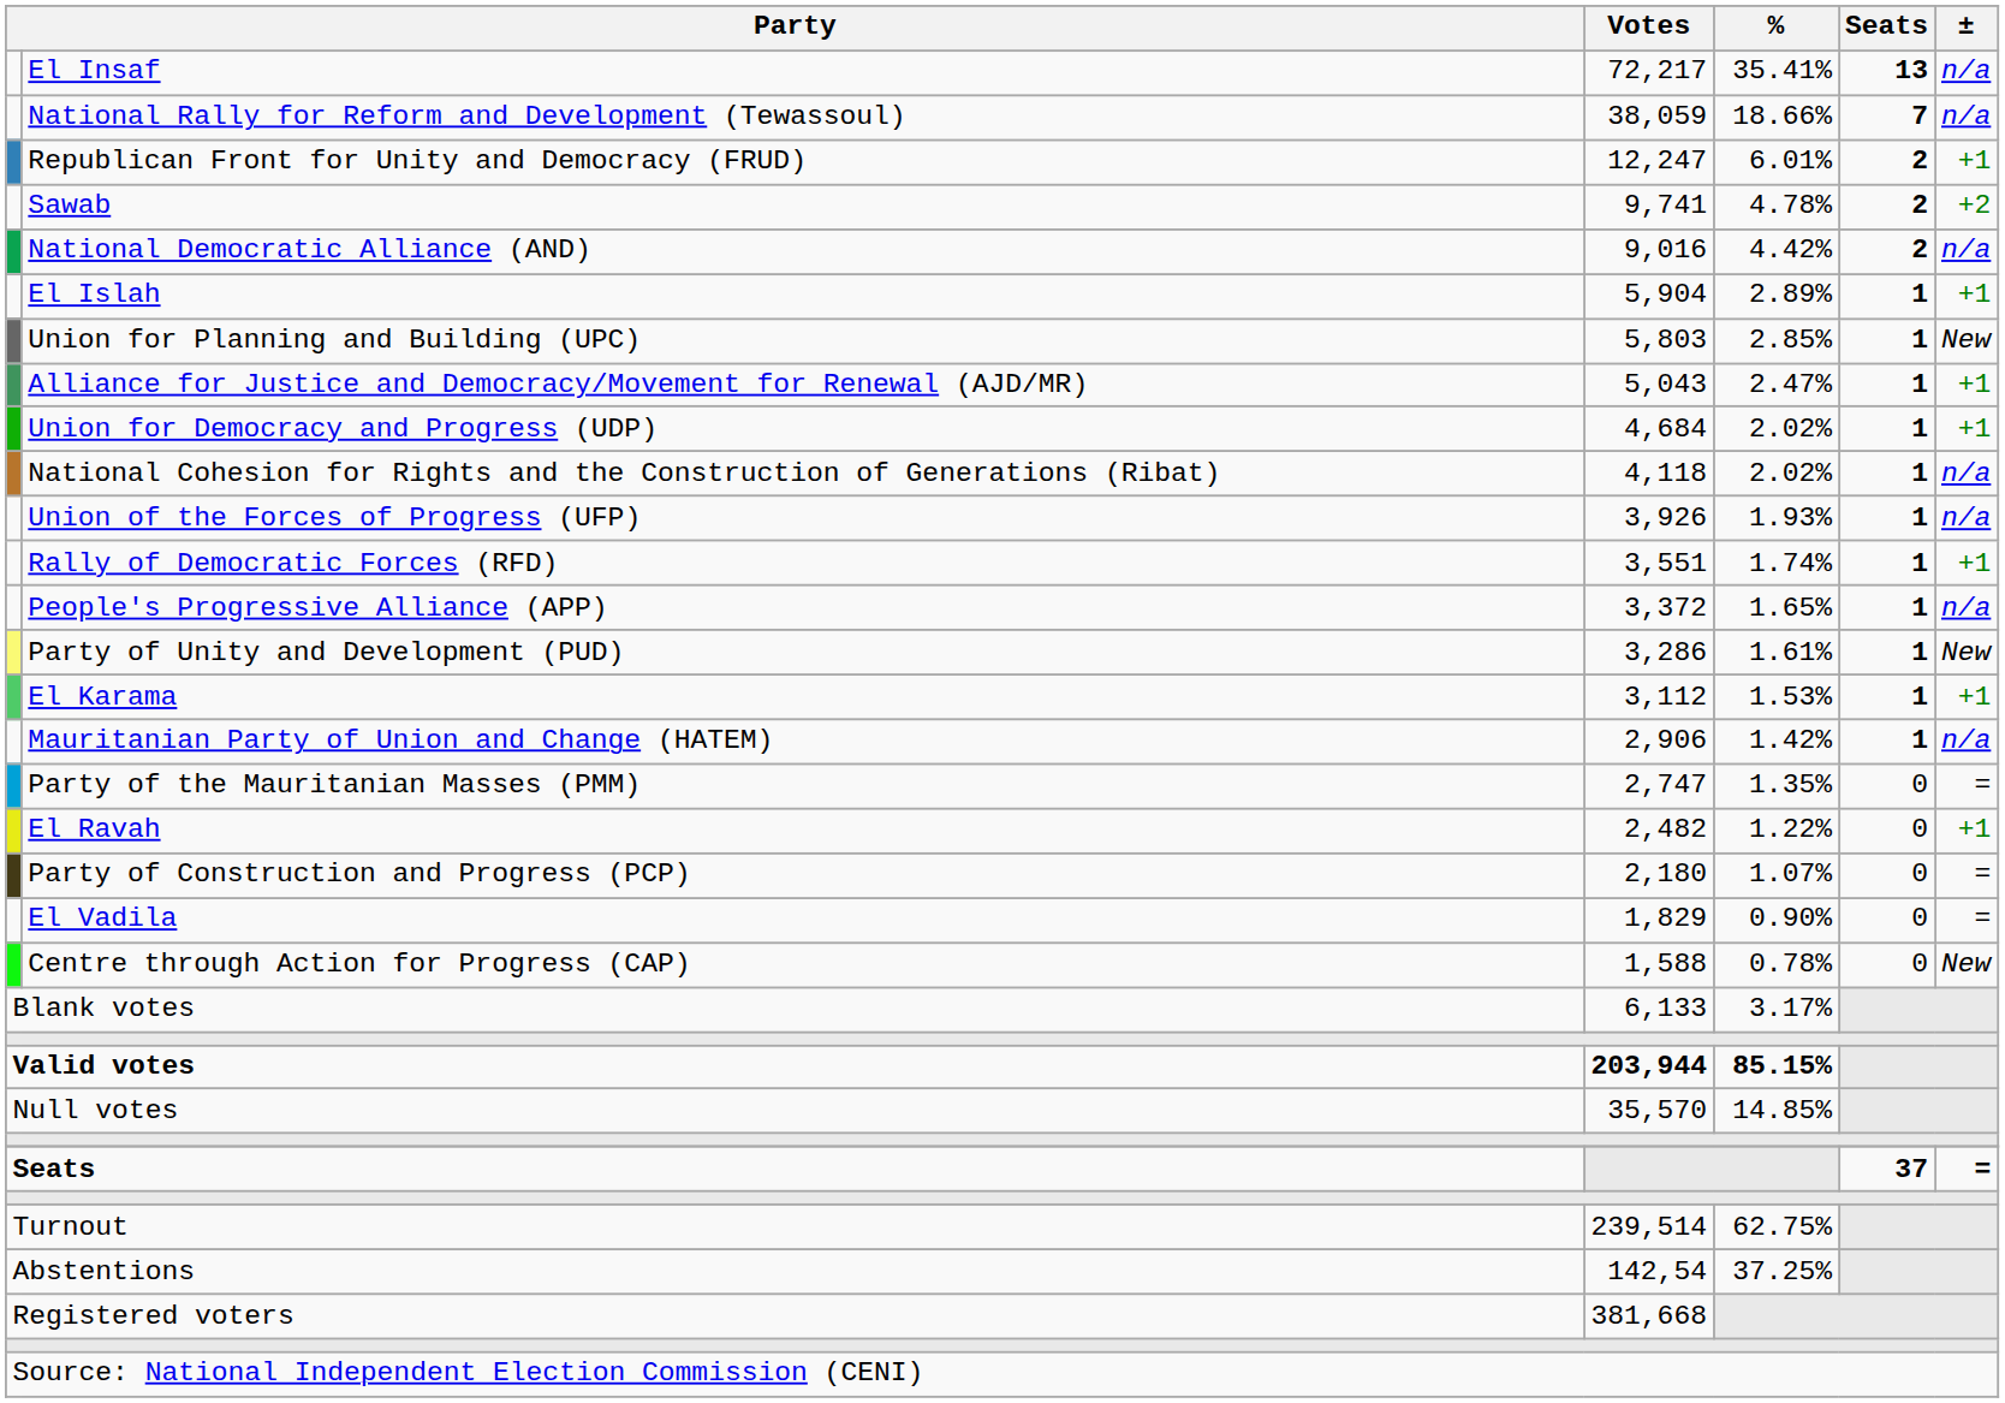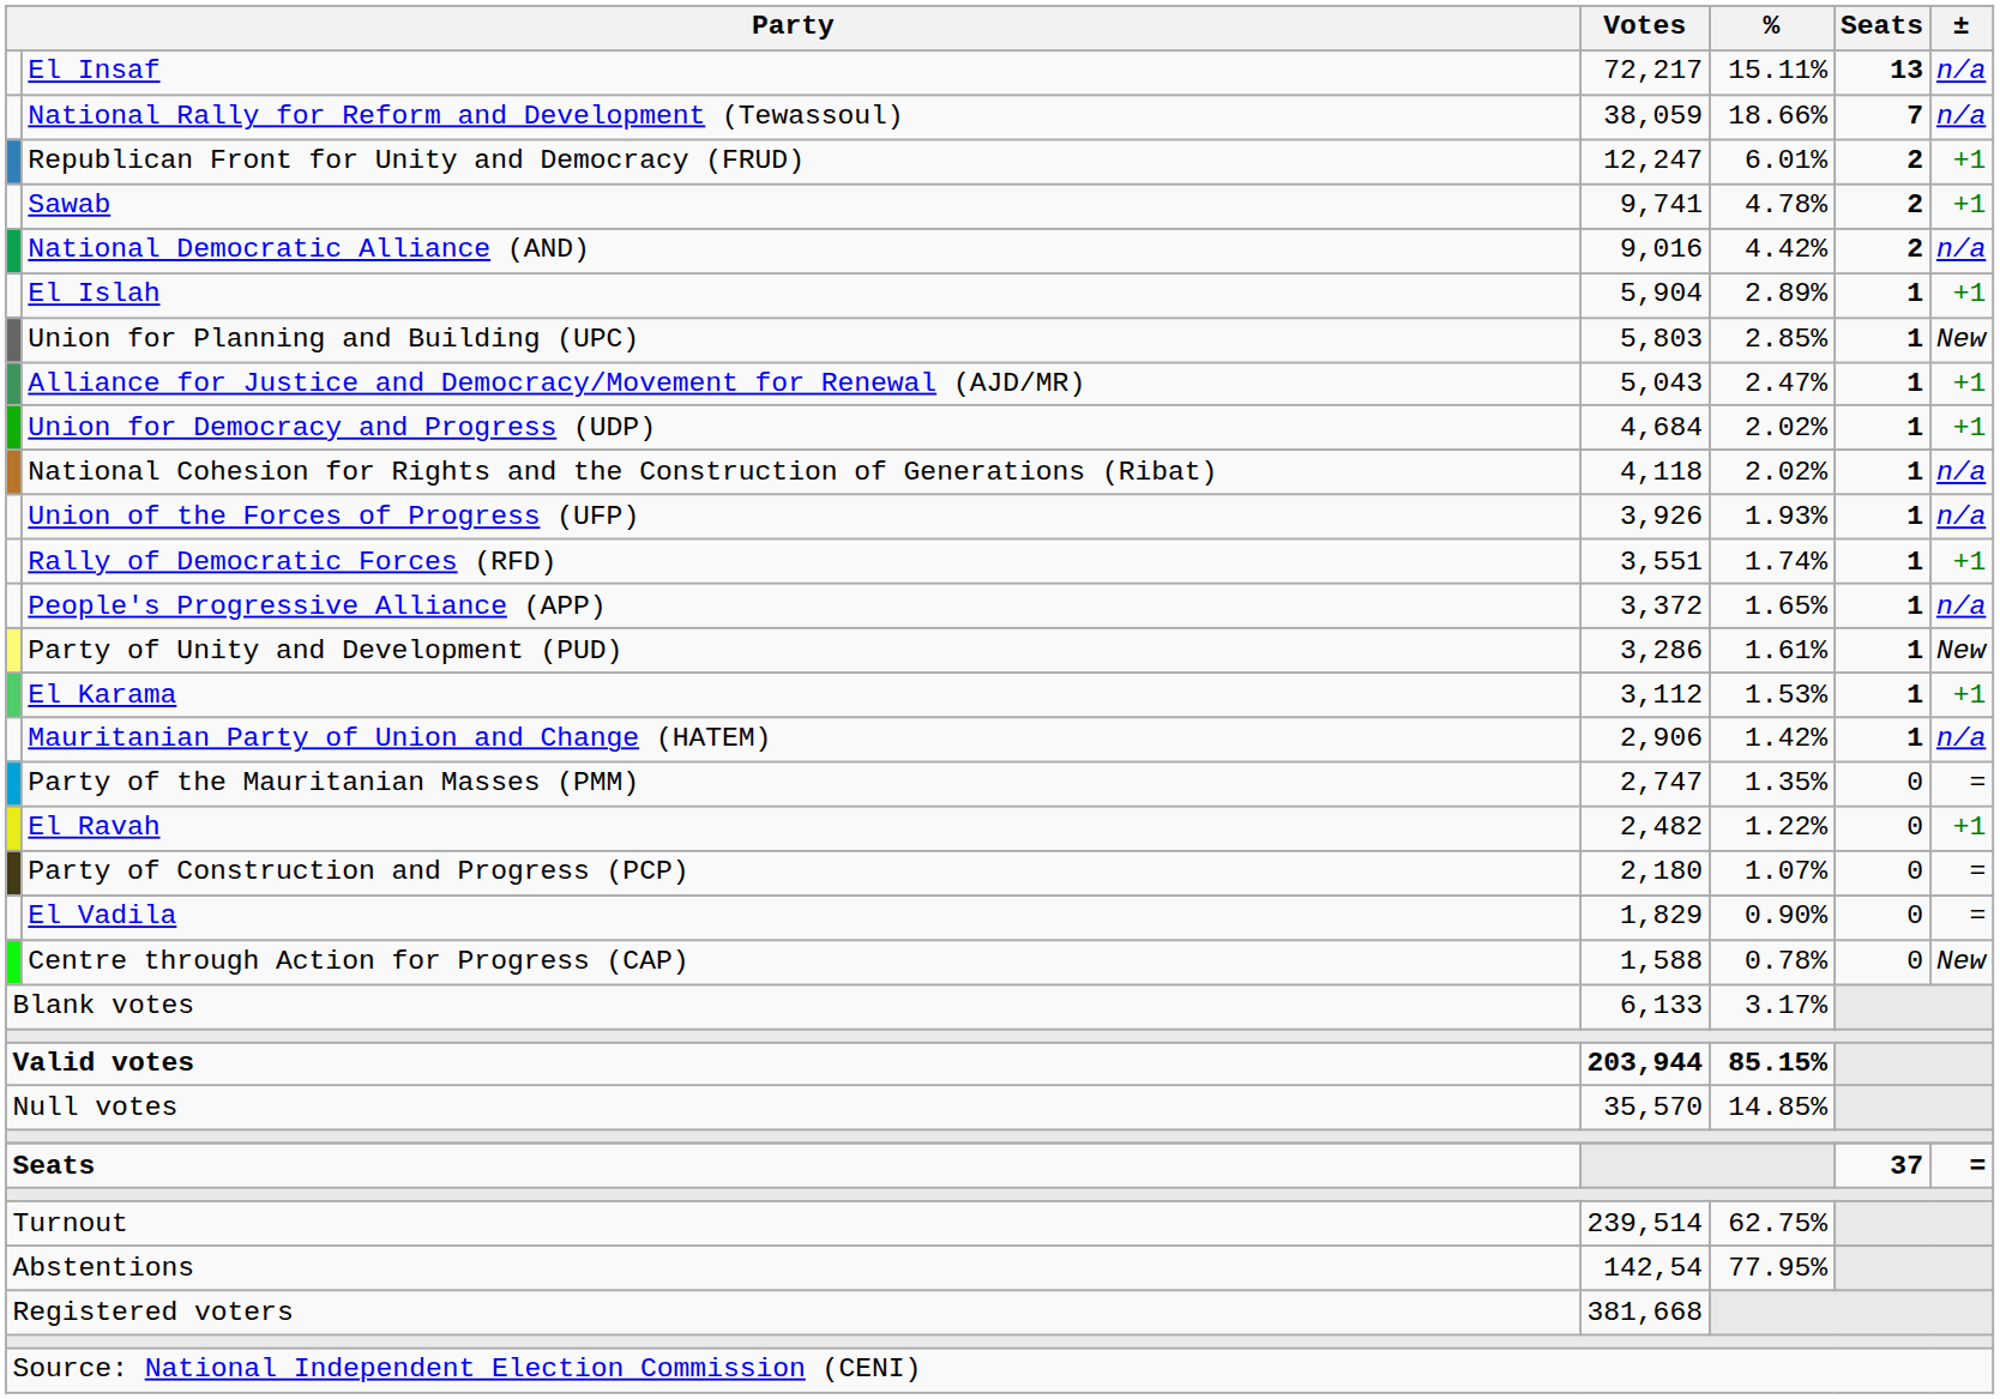El Insaf | %: 35.41% -> 15.11%
Sawab | ±: +2 -> +1
Abstentions | %: 37.25% -> 77.95%
